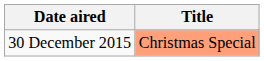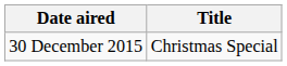30 December 2015 | Title: lightsalmon background -> no background
